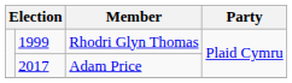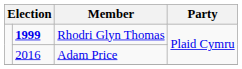Rhodri Glyn Thomas | column 2: normal -> bold
Adam Price | column 2: 2017 -> 2016
